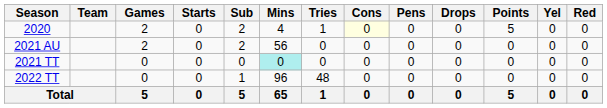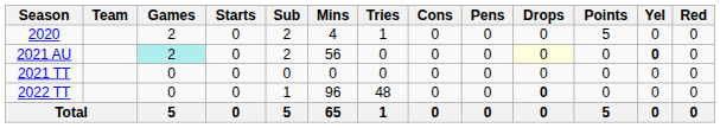2020 | Cons: lightyellow background -> no background
2021 AU | Games: no background -> paleturquoise background
2021 AU | Drops: no background -> lightyellow background
2021 AU | Yel: normal -> bold
2021 TT | Mins: paleturquoise background -> no background
2022 TT | Drops: normal -> bold
